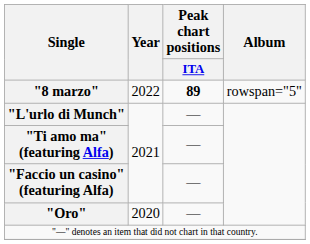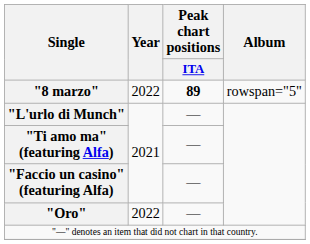"Oro" | Year: 2020 -> 2022
